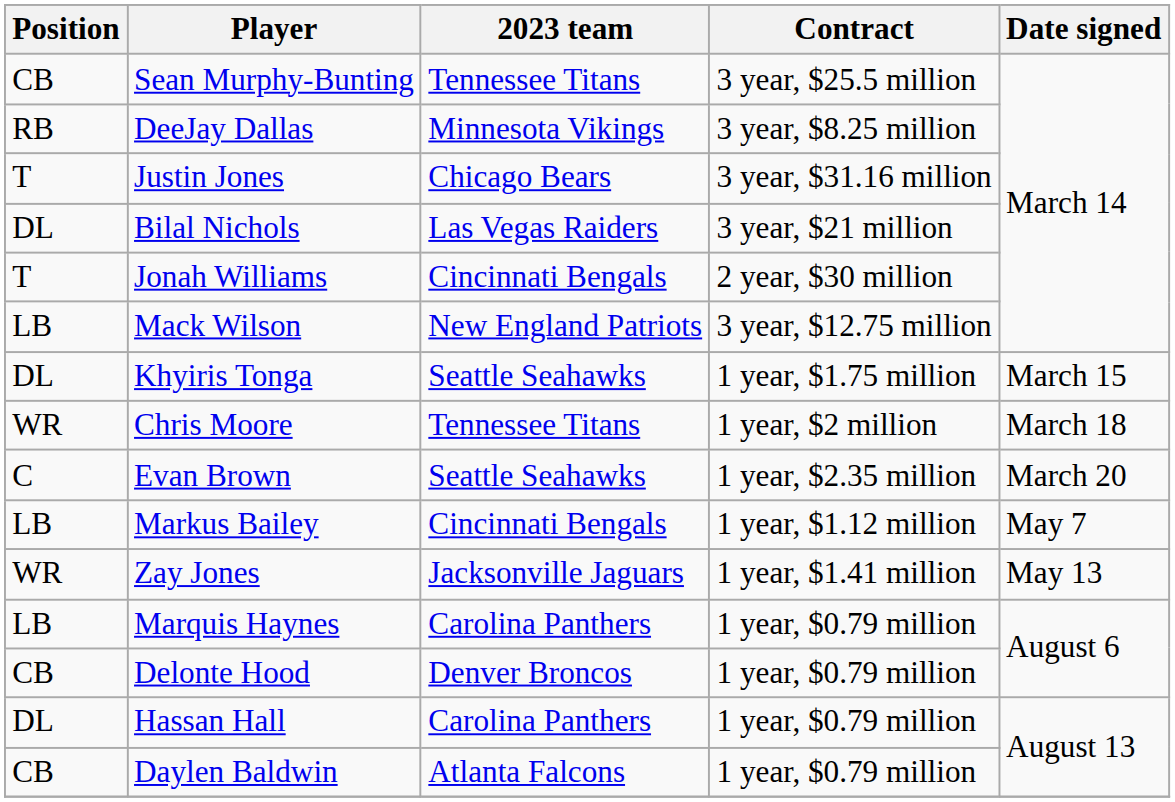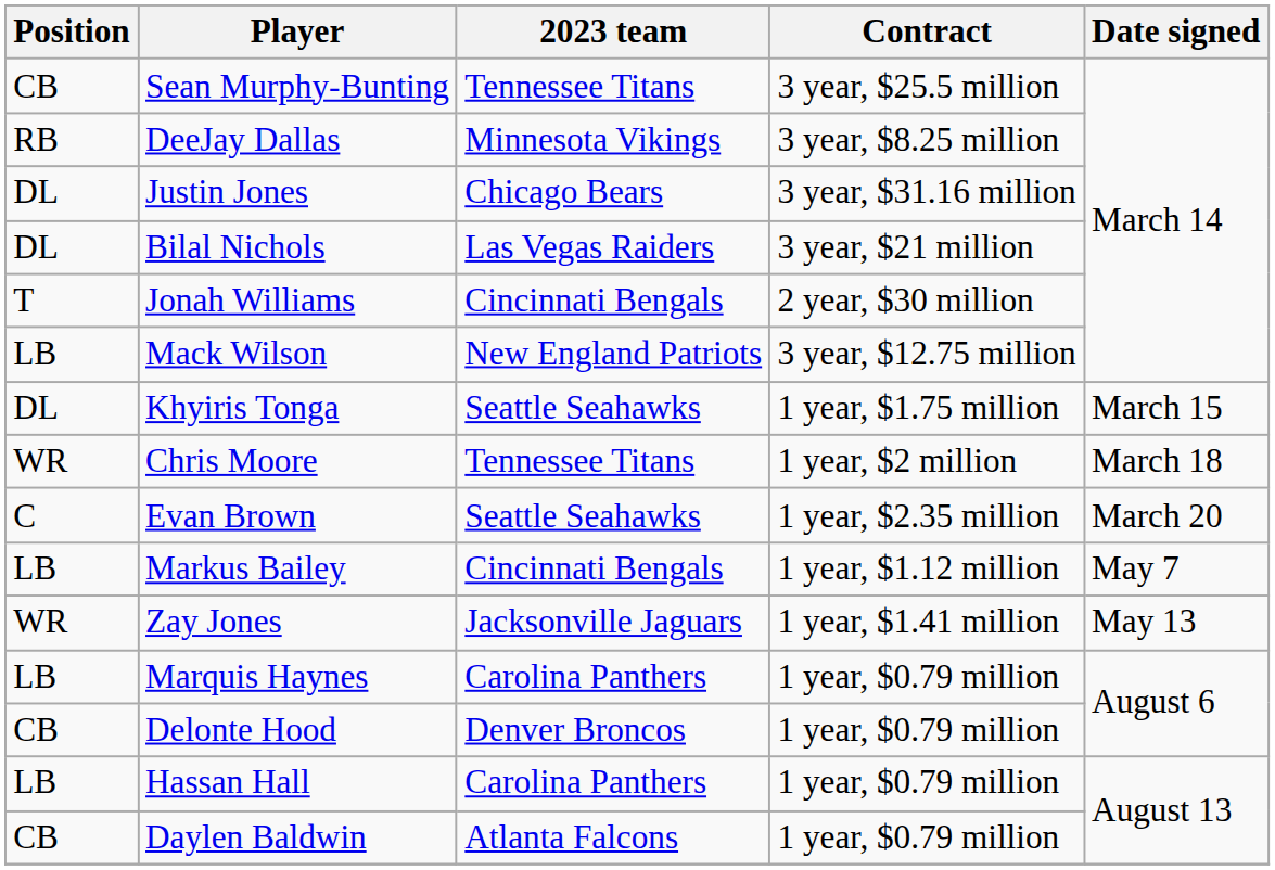Justin Jones | Position: T -> DL
Hassan Hall | Position: DL -> LB
